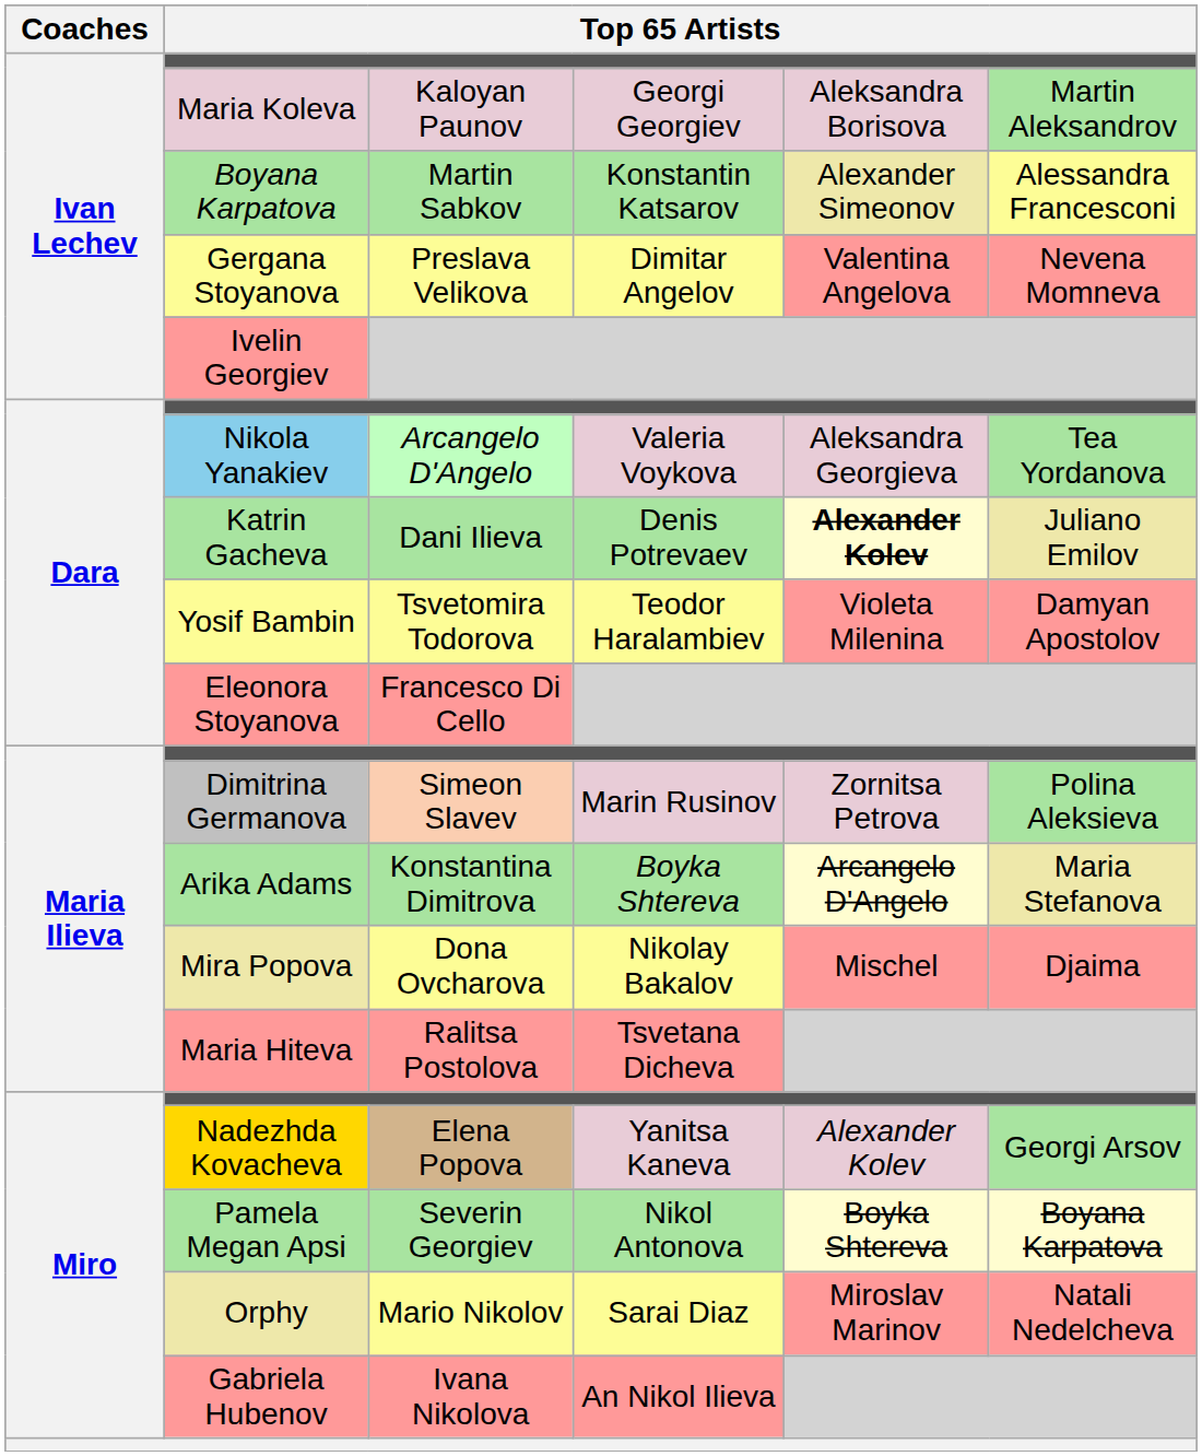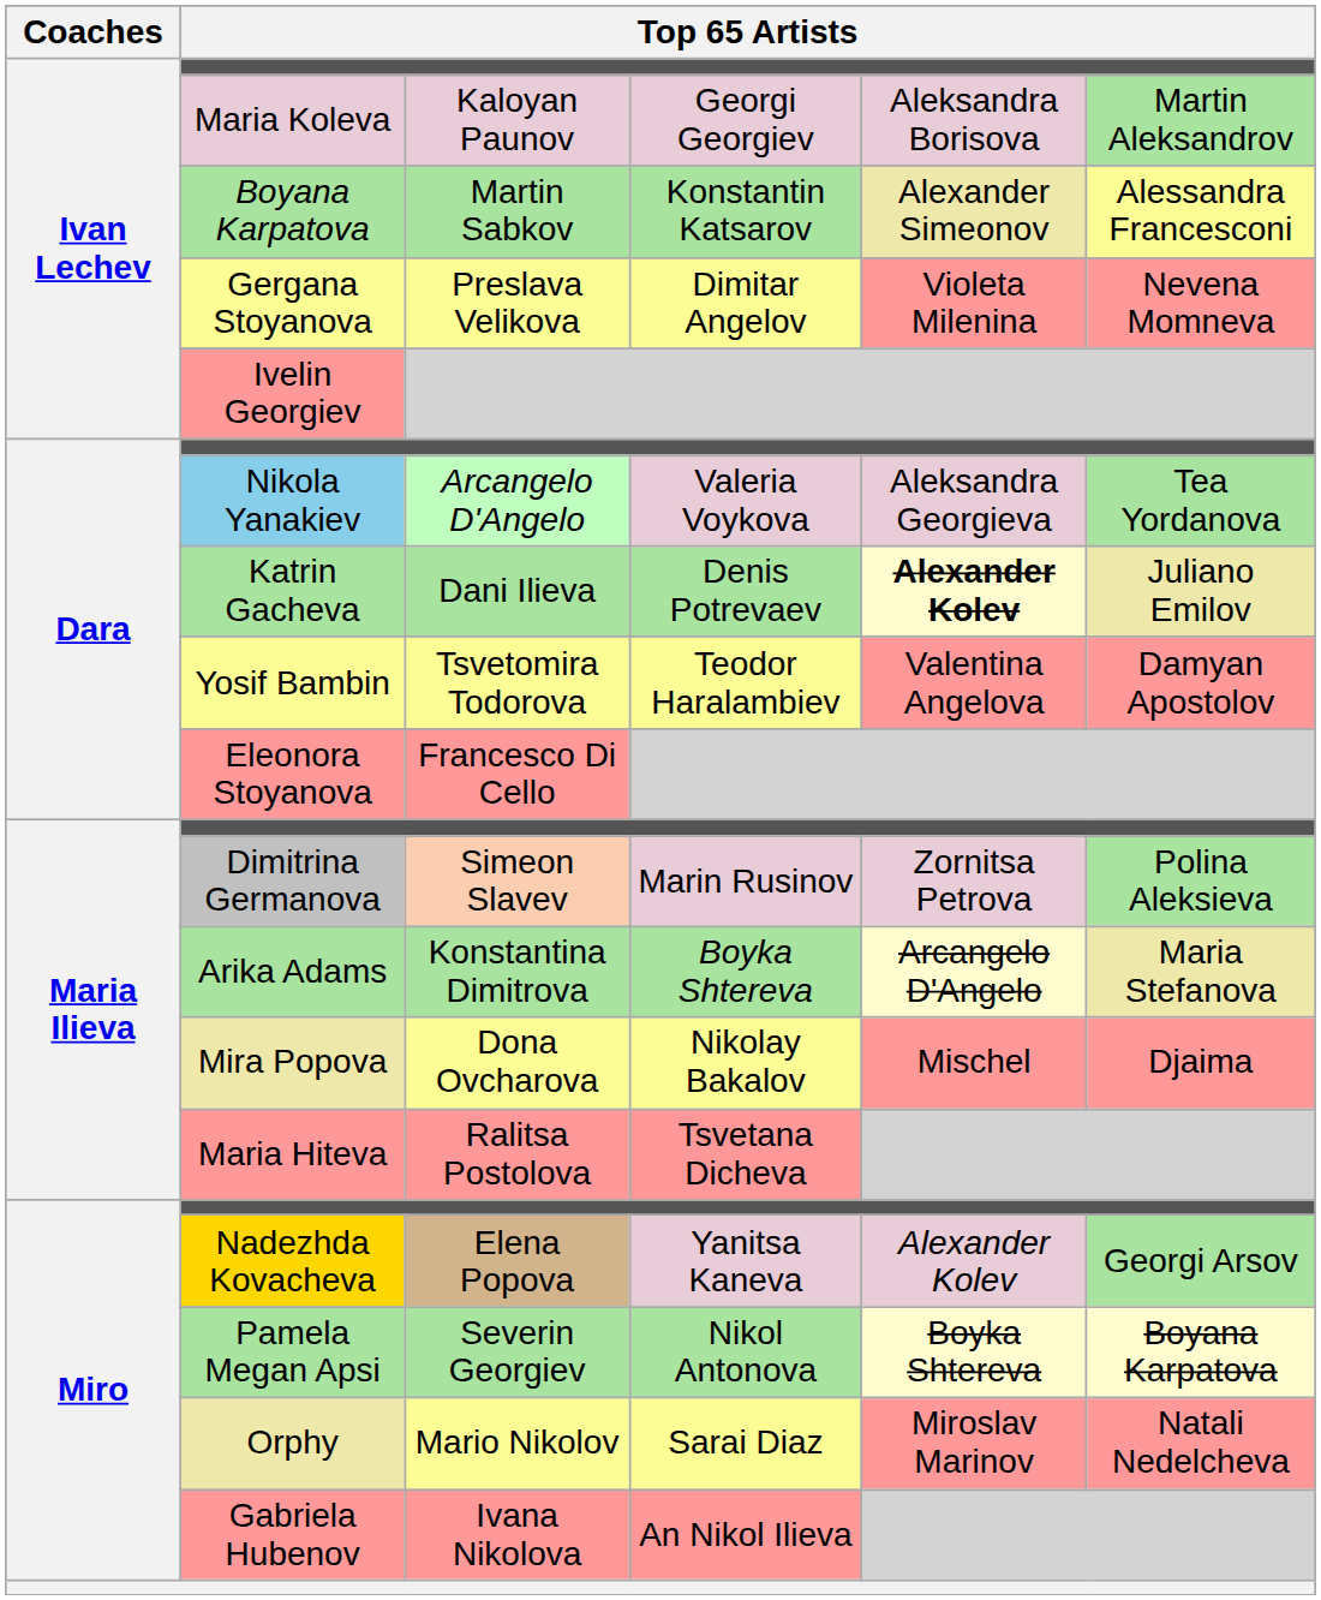Gergana Stoyanova | column 5: Valentina Angelova -> Violeta Milenina
Yosif Bambin | column 5: Violeta Milenina -> Valentina Angelova
